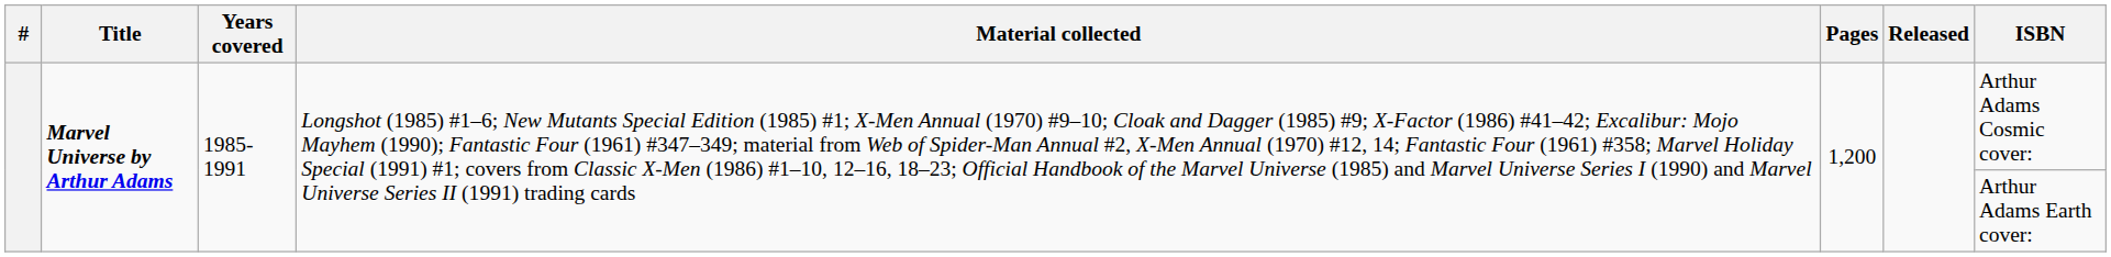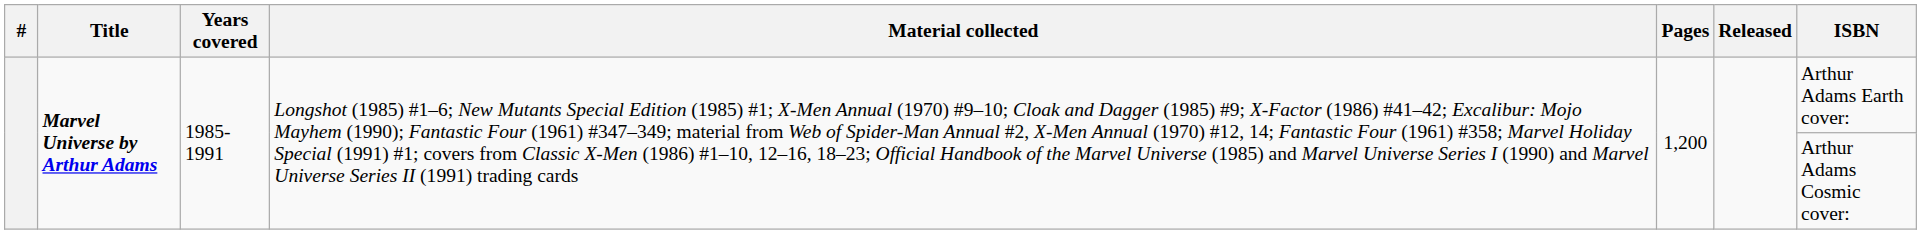row 2 | ISBN: Arthur Adams Cosmic cover: -> Arthur Adams Earth cover:
row 3 | ISBN: Arthur Adams Earth cover: -> Arthur Adams Cosmic cover:
